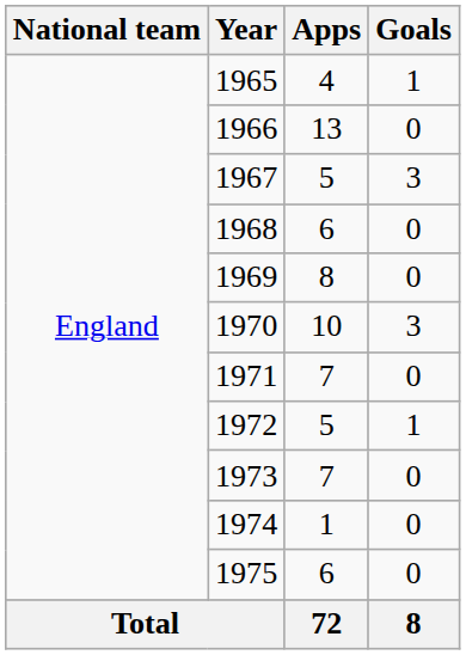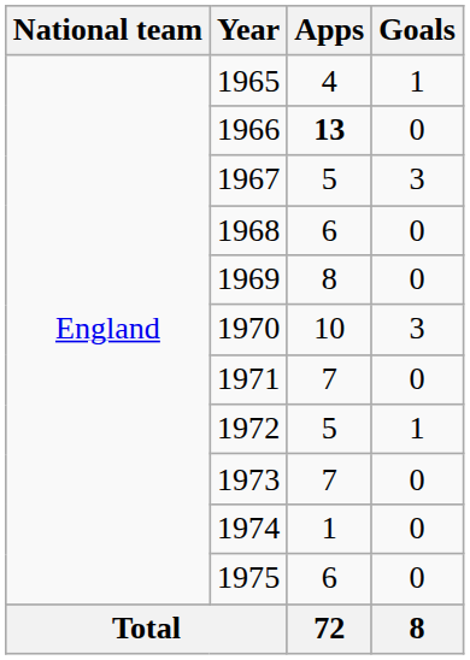1966 | Apps: normal -> bold
